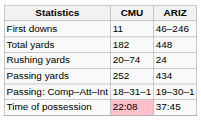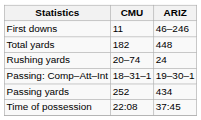rows swapped: Passing yards <-> Passing: Comp–Att–Int
Time of possession | CMU: pink background -> no background
